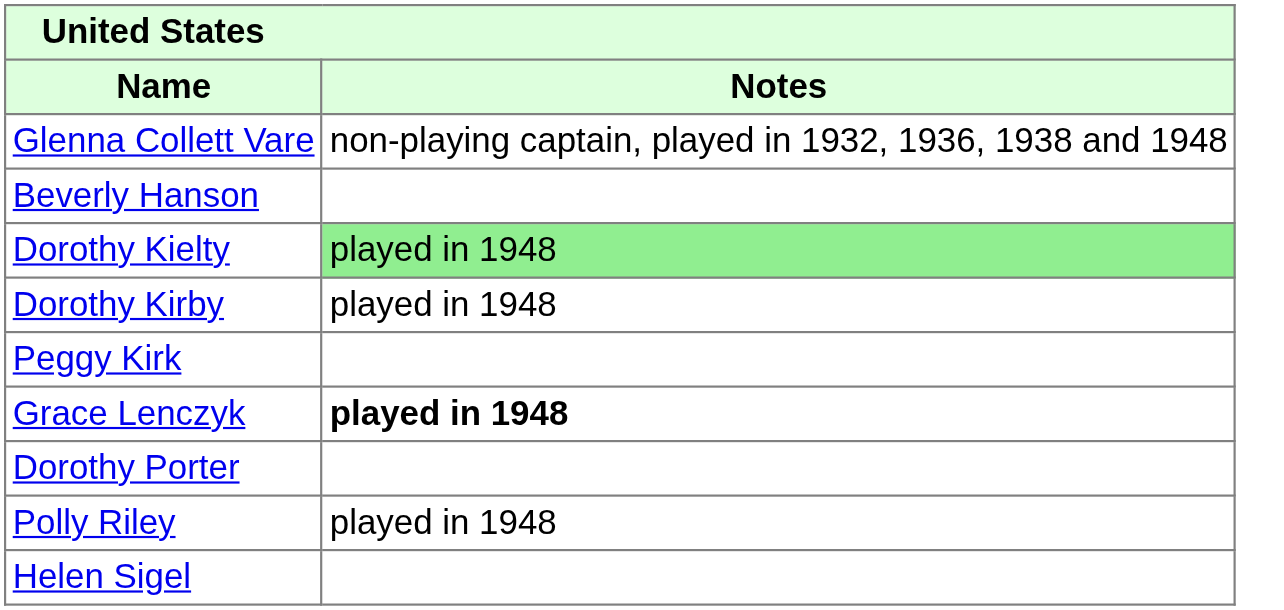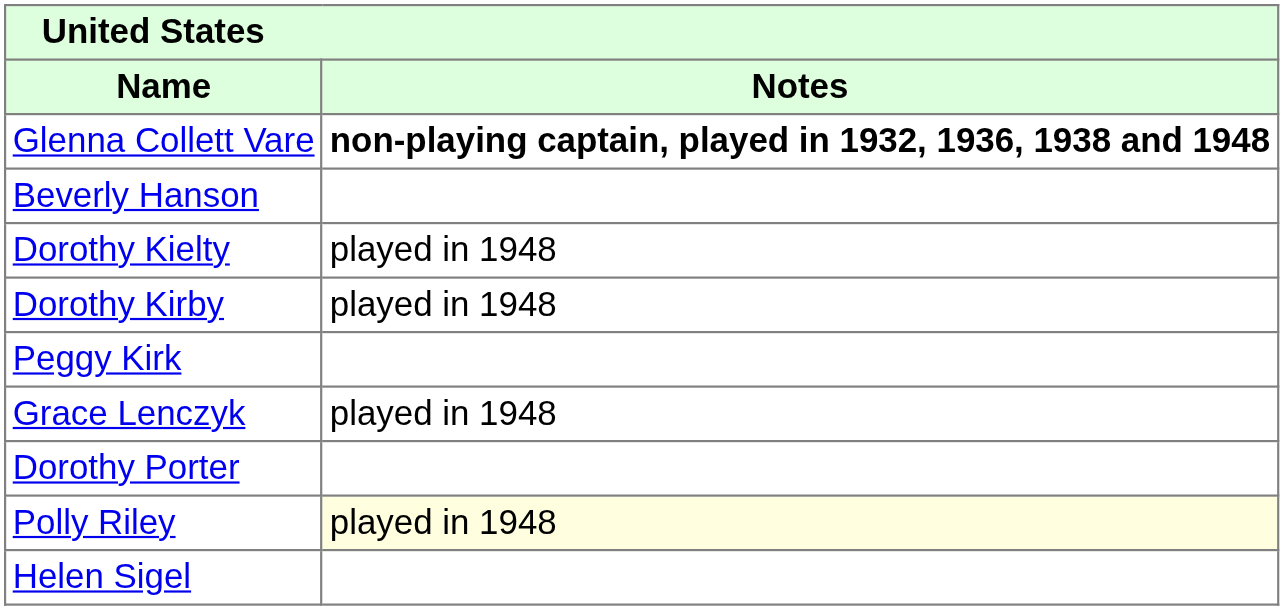Glenna Collett Vare | Notes: normal -> bold
Dorothy Kielty | Notes: lightgreen background -> no background
Grace Lenczyk | Notes: bold -> normal
Polly Riley | Notes: no background -> lightyellow background
